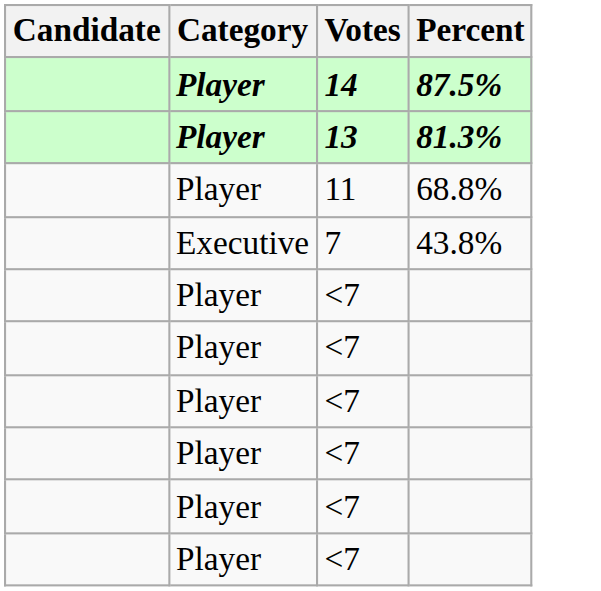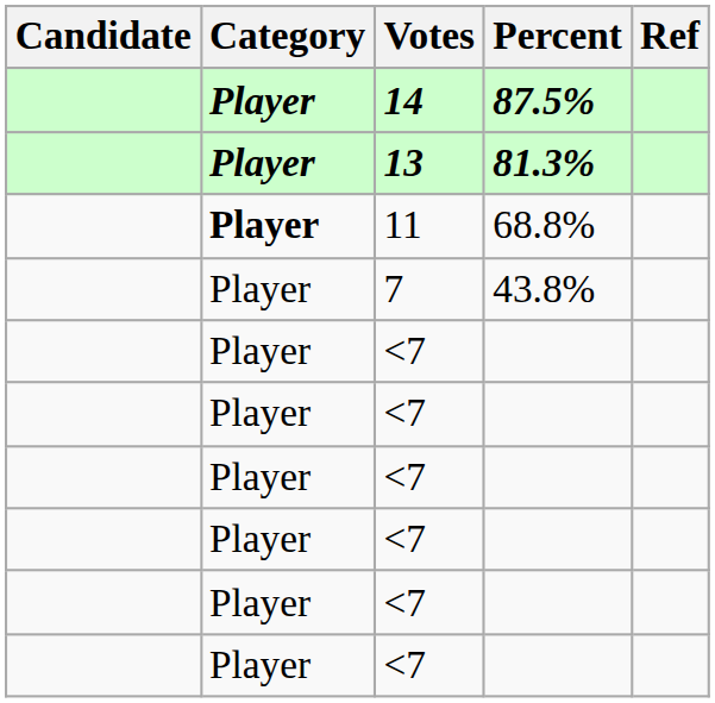+ column: Ref
11 | Category: normal -> bold
7 | Category: Executive -> Player
